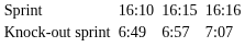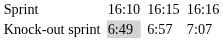Knock-out sprint | column 2: no background -> lightgrey background
